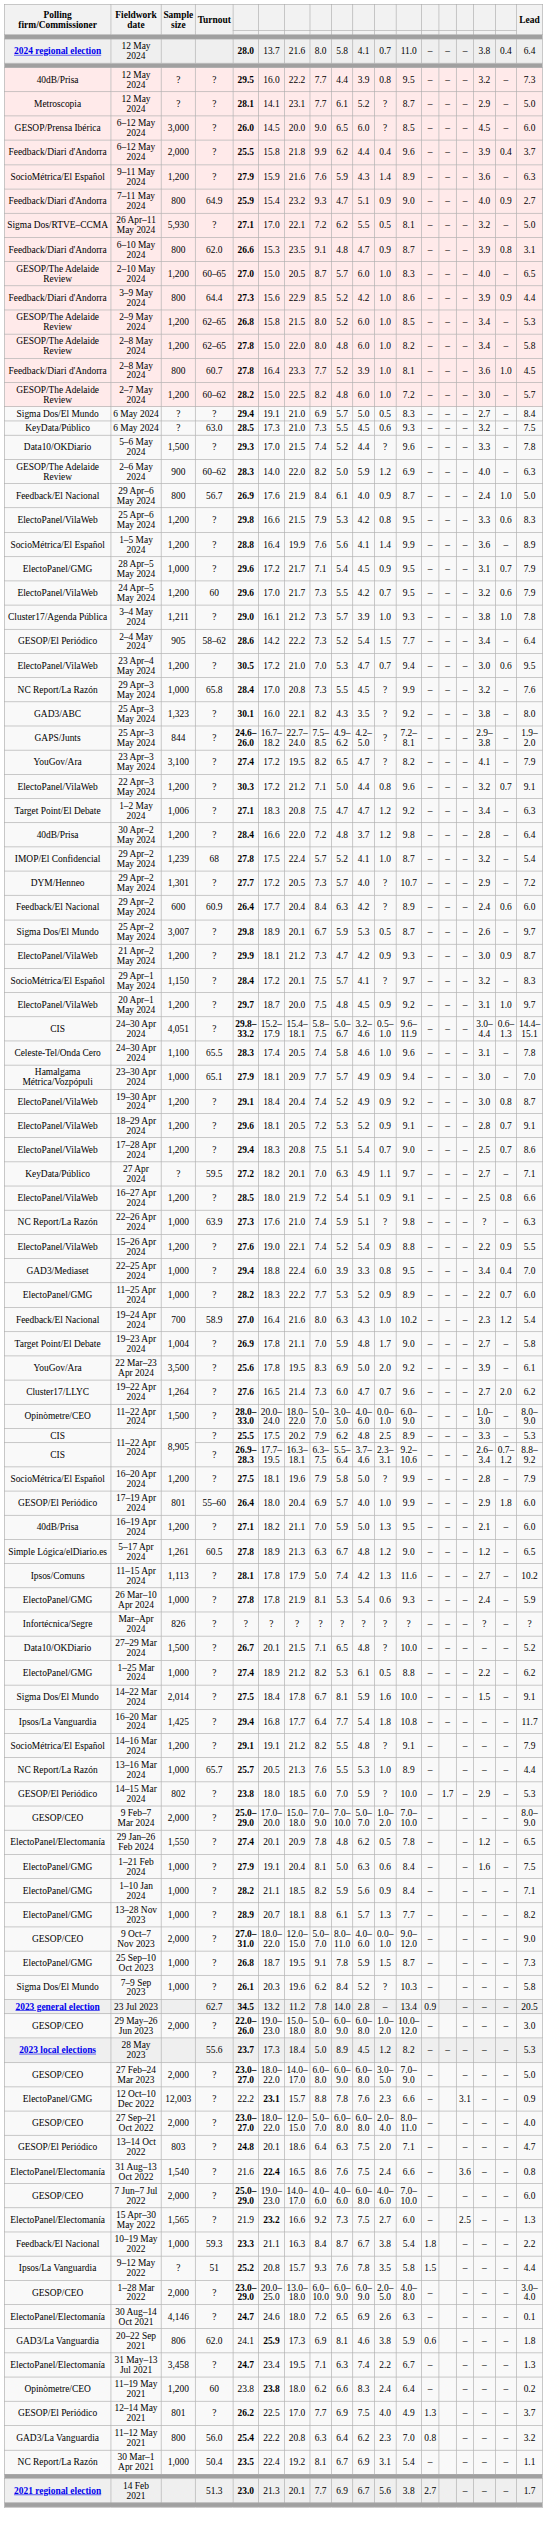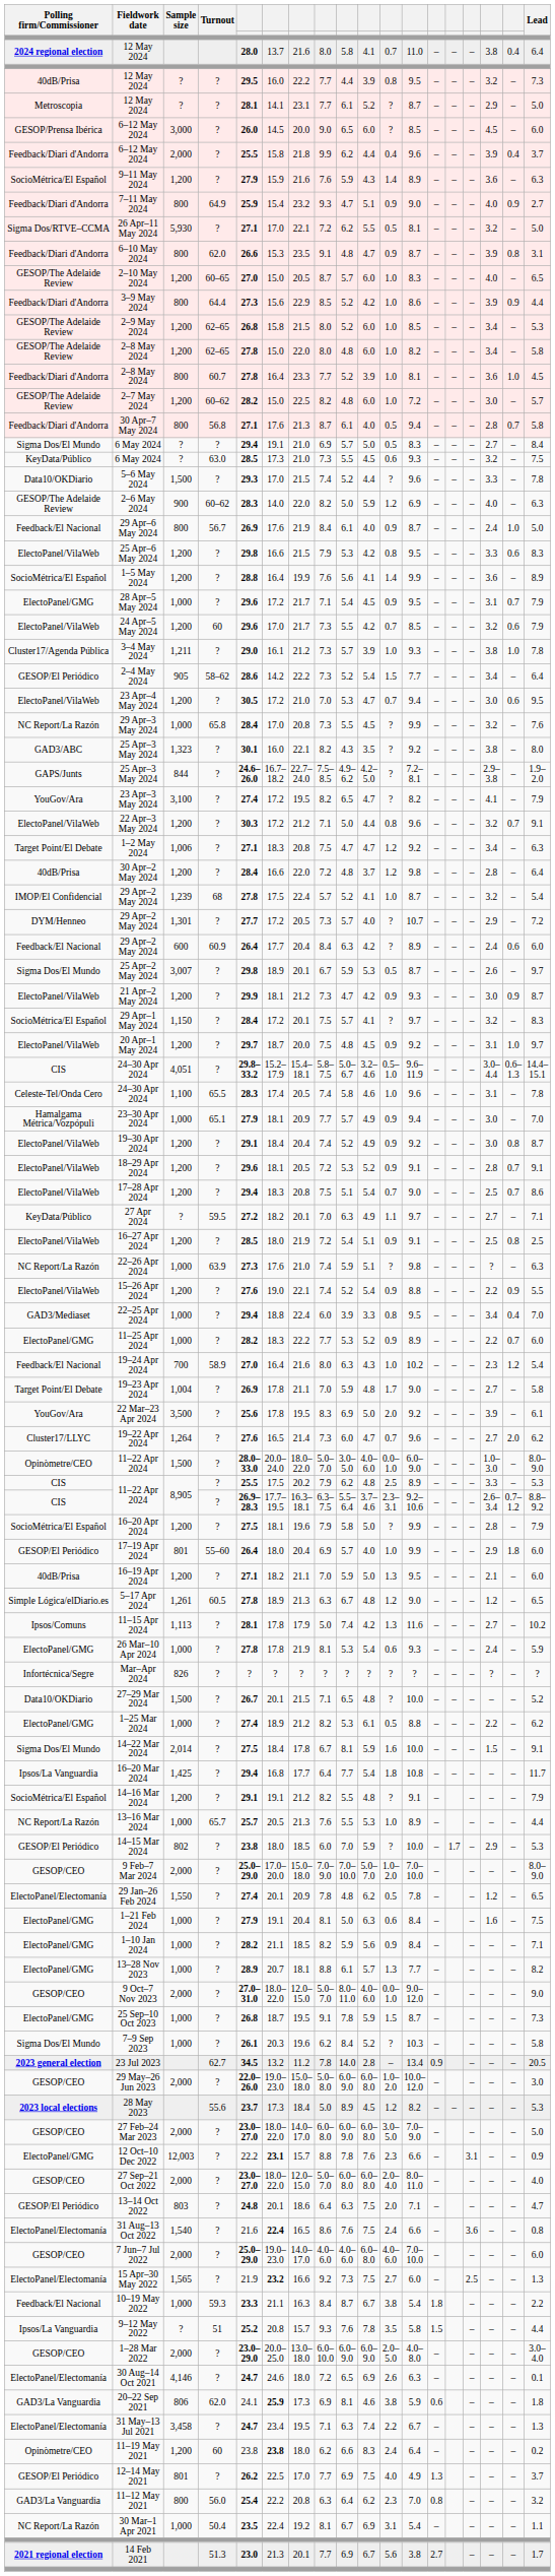+ row: Feedback/Diari d'Andorra | 30 Apr–7 May 2024 | 800 | 56.8 | 27.1 | 17.6 | 21.3 | 8.7 | 6.1 | 4.0 | 0.5 | 9.4 | – | – | – | 2.8 | 0.7 | 5.8
24 Apr–5 May 2024 | column 12: 9.5 -> 8.5
16–27 Apr 2024 | Lead: 6.6 -> 2.5
